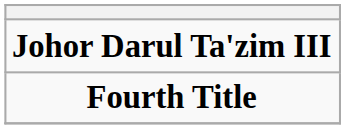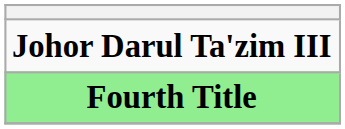row 3 | column 1: no background -> lightgreen background
